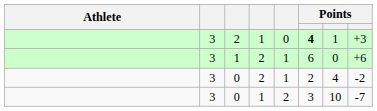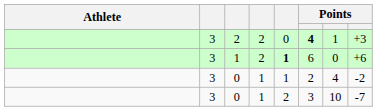row 3 | column 4: 1 -> 2
row 4 | column 5: normal -> bold
row 5 | column 4: 2 -> 1
